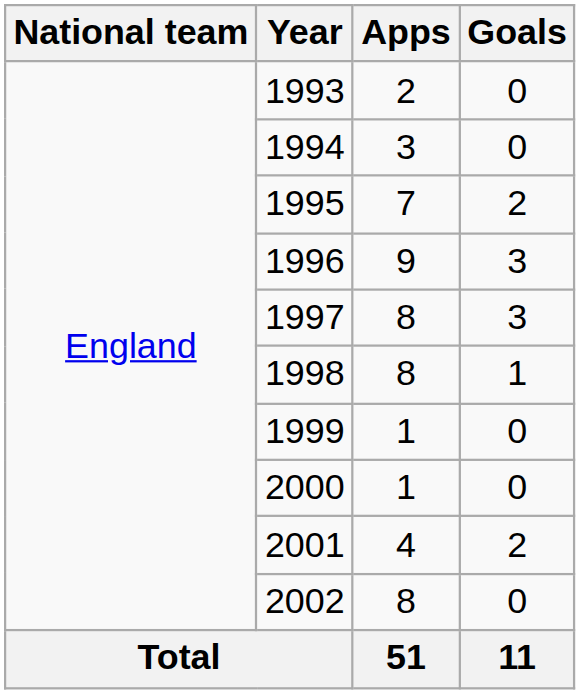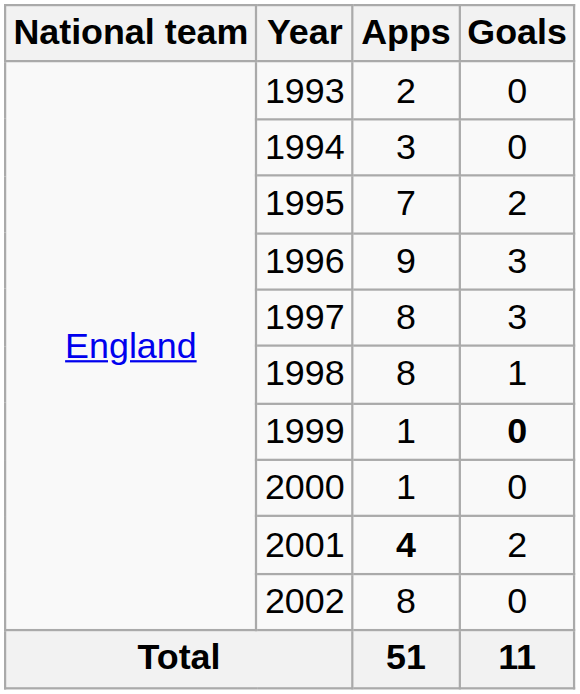1999 | Goals: normal -> bold
2001 | Apps: normal -> bold
